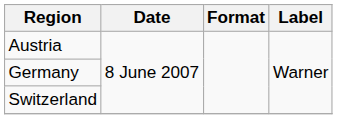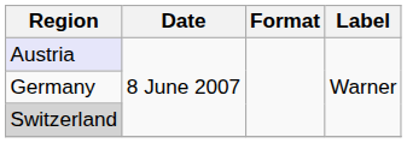Austria | Region: no background -> lavender background
Switzerland | Region: no background -> lightgrey background
